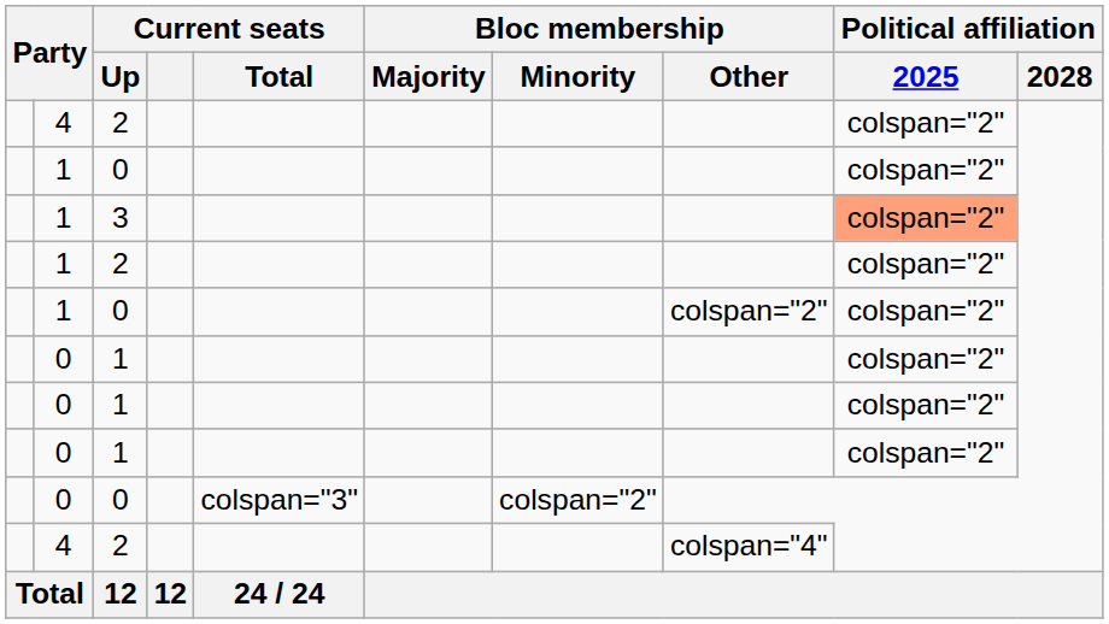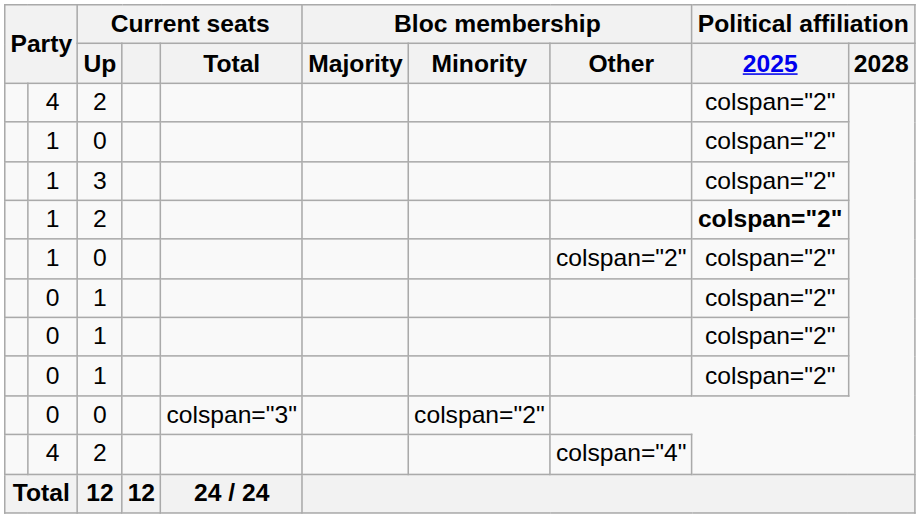3 | column 9: lightsalmon background -> no background
1 / 2 | column 9: normal -> bold
